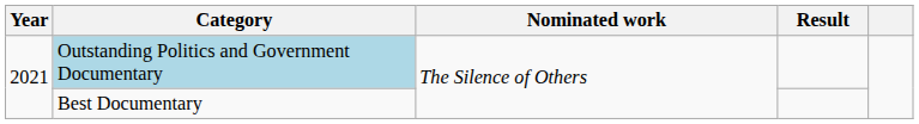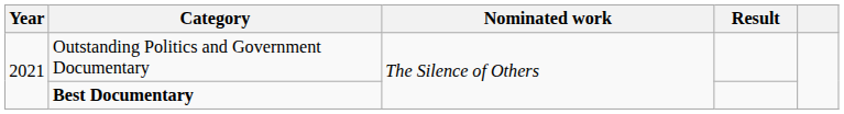Outstanding Politics and Government Documentary | Category: lightblue background -> no background
Best Documentary | Category: normal -> bold
